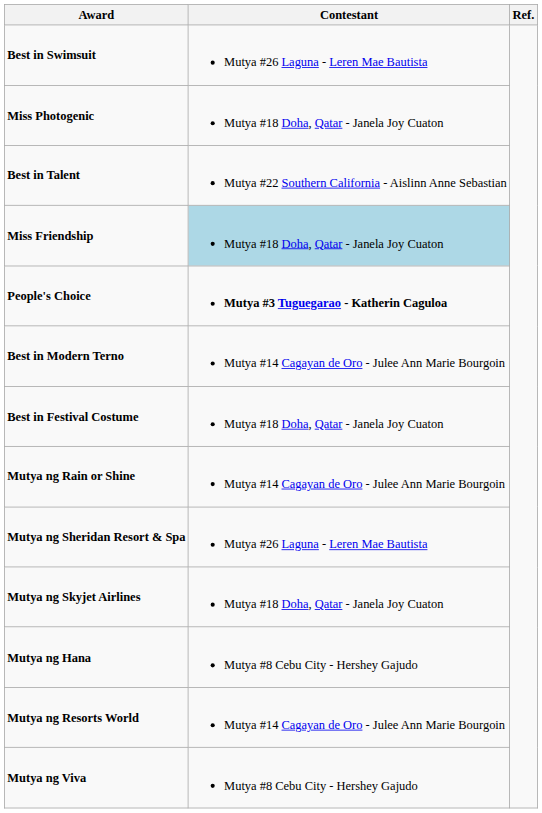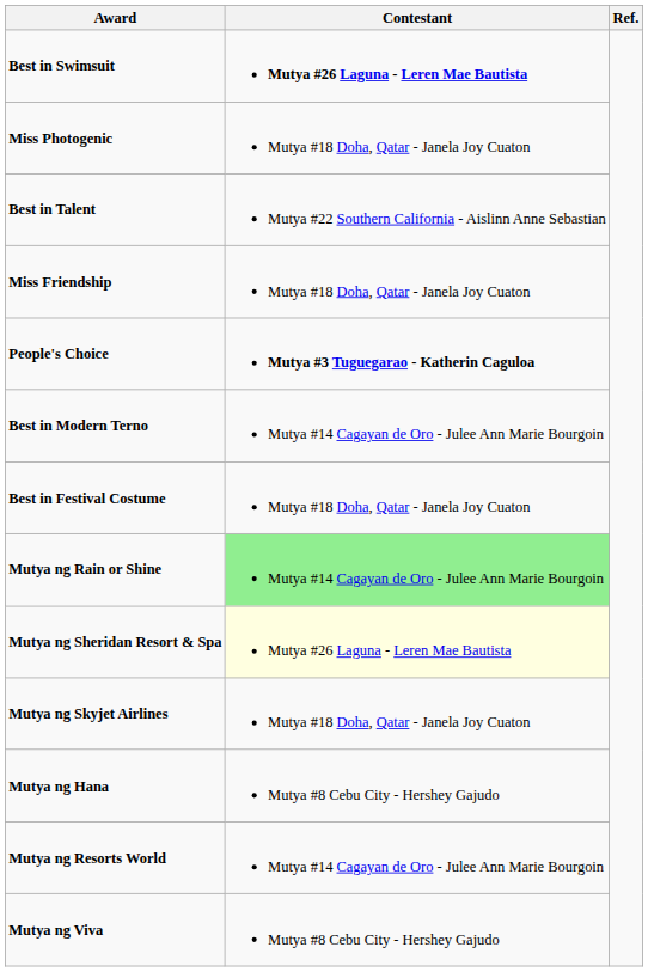Best in Swimsuit | Contestant: normal -> bold
Miss Friendship | Contestant: lightblue background -> no background
Mutya ng Rain or Shine | Contestant: no background -> lightgreen background
Mutya ng Sheridan Resort & Spa | Contestant: no background -> lightyellow background
